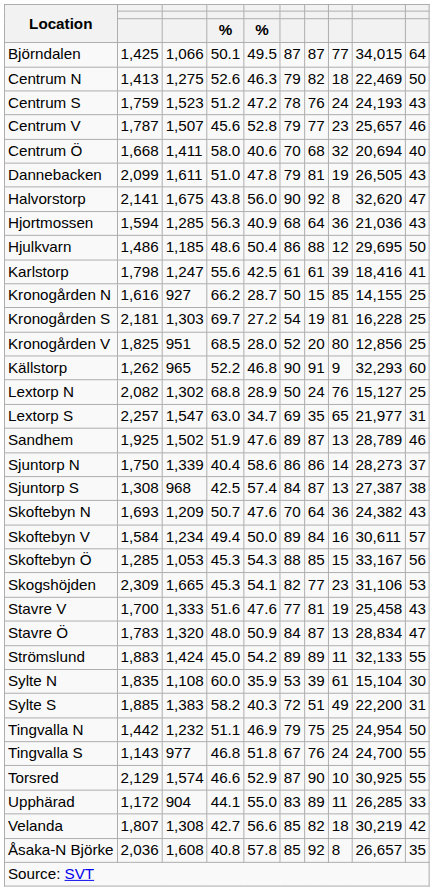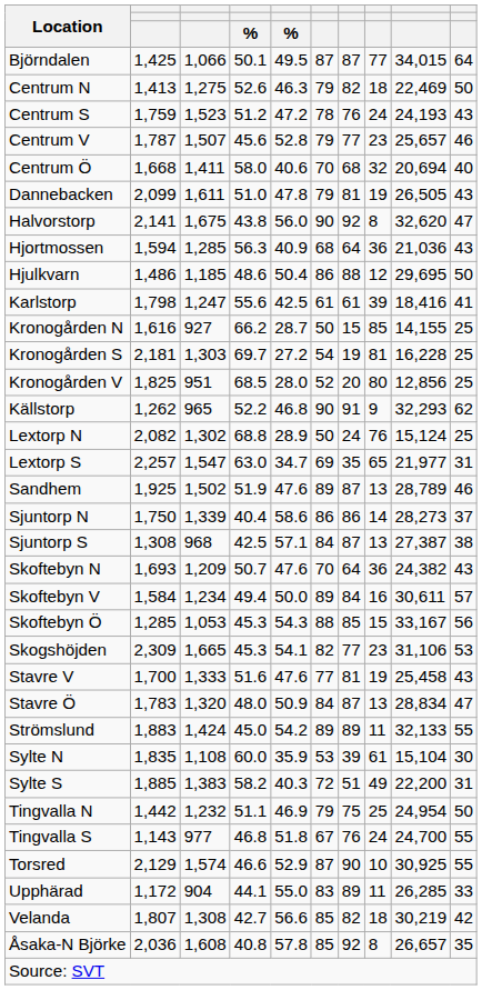Källstorp | column 10: 60 -> 62
Lextorp N | column 9: 15,127 -> 15,124
Sjuntorp S | column 5: 57.4 -> 57.1
